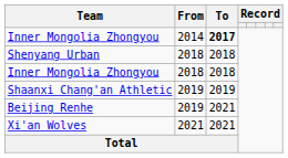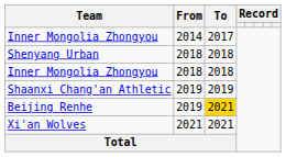Inner Mongolia Zhongyou / 2014 | To: bold -> normal
Beijing Renhe | To: no background -> gold background
